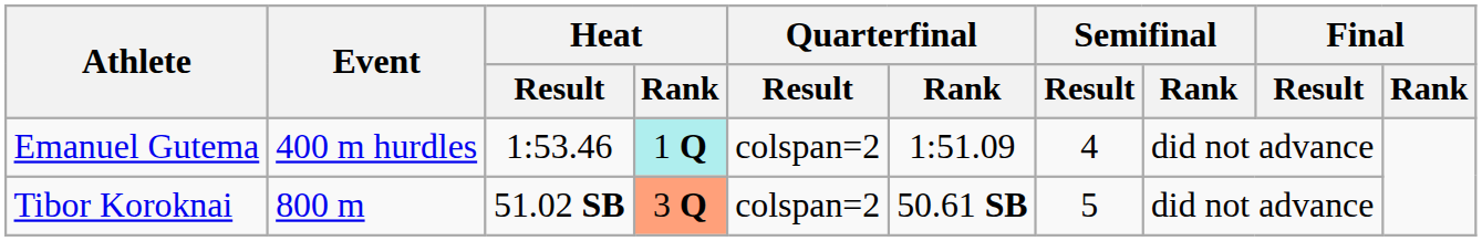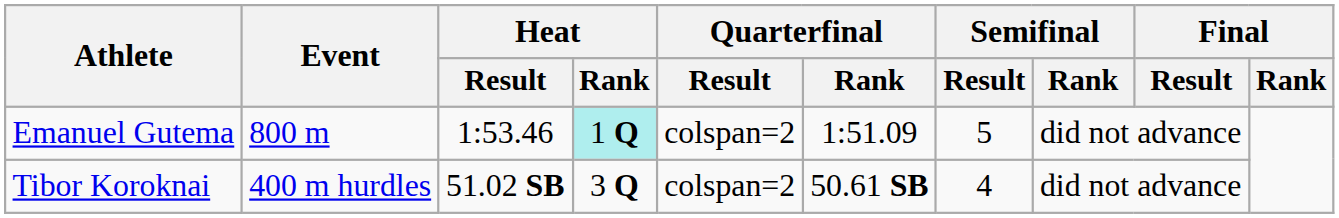Emanuel Gutema | Event: 400 m hurdles -> 800 m
Emanuel Gutema | Semifinal / Result: 4 -> 5
Tibor Koroknai | Event: 800 m -> 400 m hurdles
Tibor Koroknai | Heat / Rank: lightsalmon background -> no background
Tibor Koroknai | Semifinal / Result: 5 -> 4
